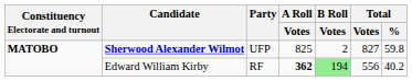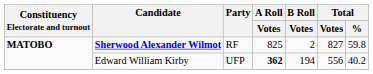Sherwood Alexander Wilmot | Party: UFP -> RF
Edward William Kirby | Party: RF -> UFP
Edward William Kirby | B Roll / Votes: lightgreen background -> no background
